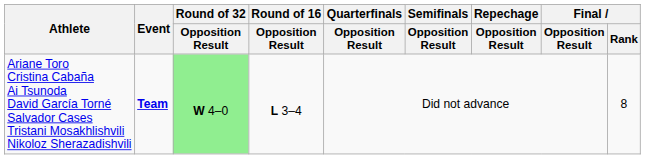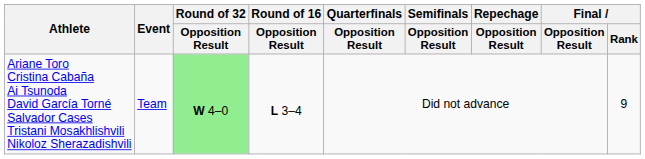row 3 | Event: bold -> normal
row 3 | Final / Rank: 8 -> 9
